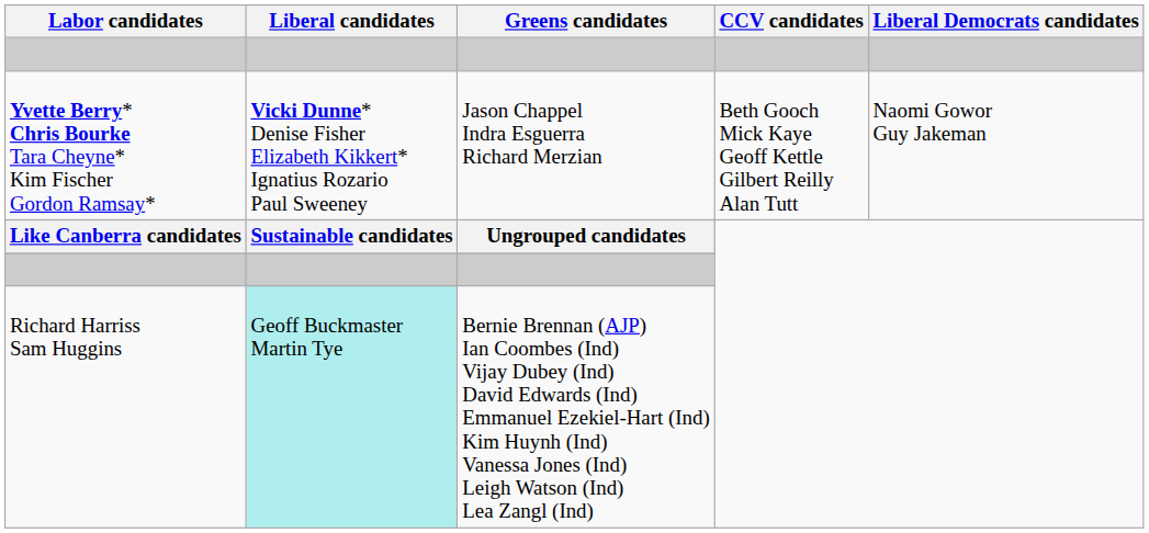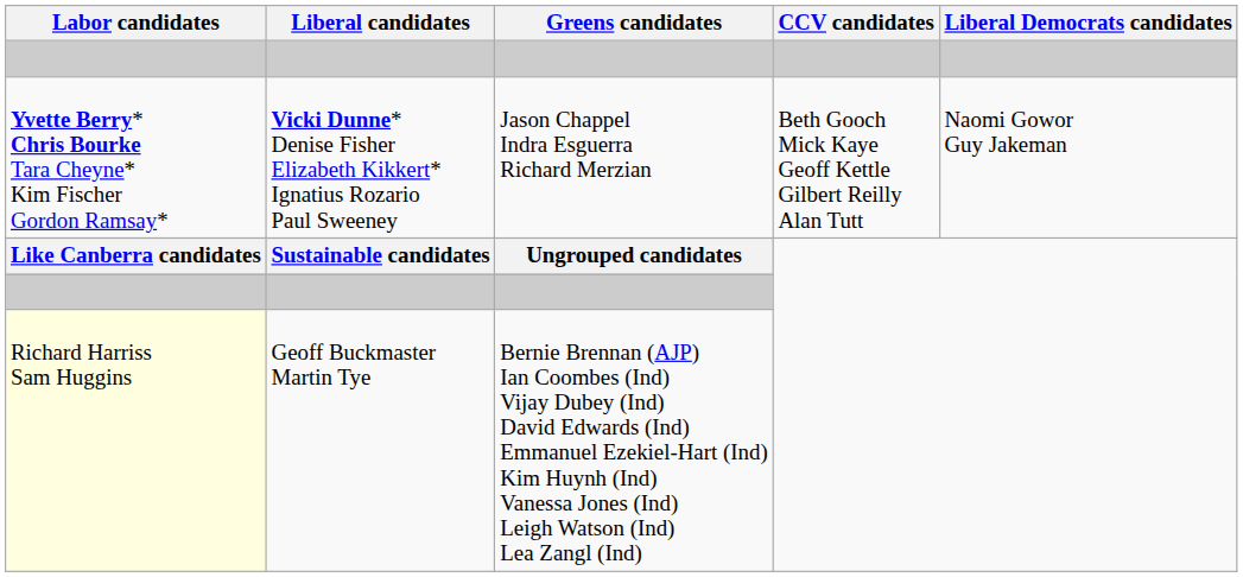Richard Harriss Sam Huggins | Labor candidates: no background -> lightyellow background
Richard Harriss Sam Huggins | Liberal candidates: paleturquoise background -> no background
